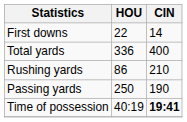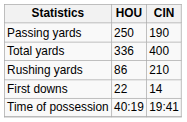rows swapped: First downs <-> Passing yards
Time of possession | CIN: bold -> normal
